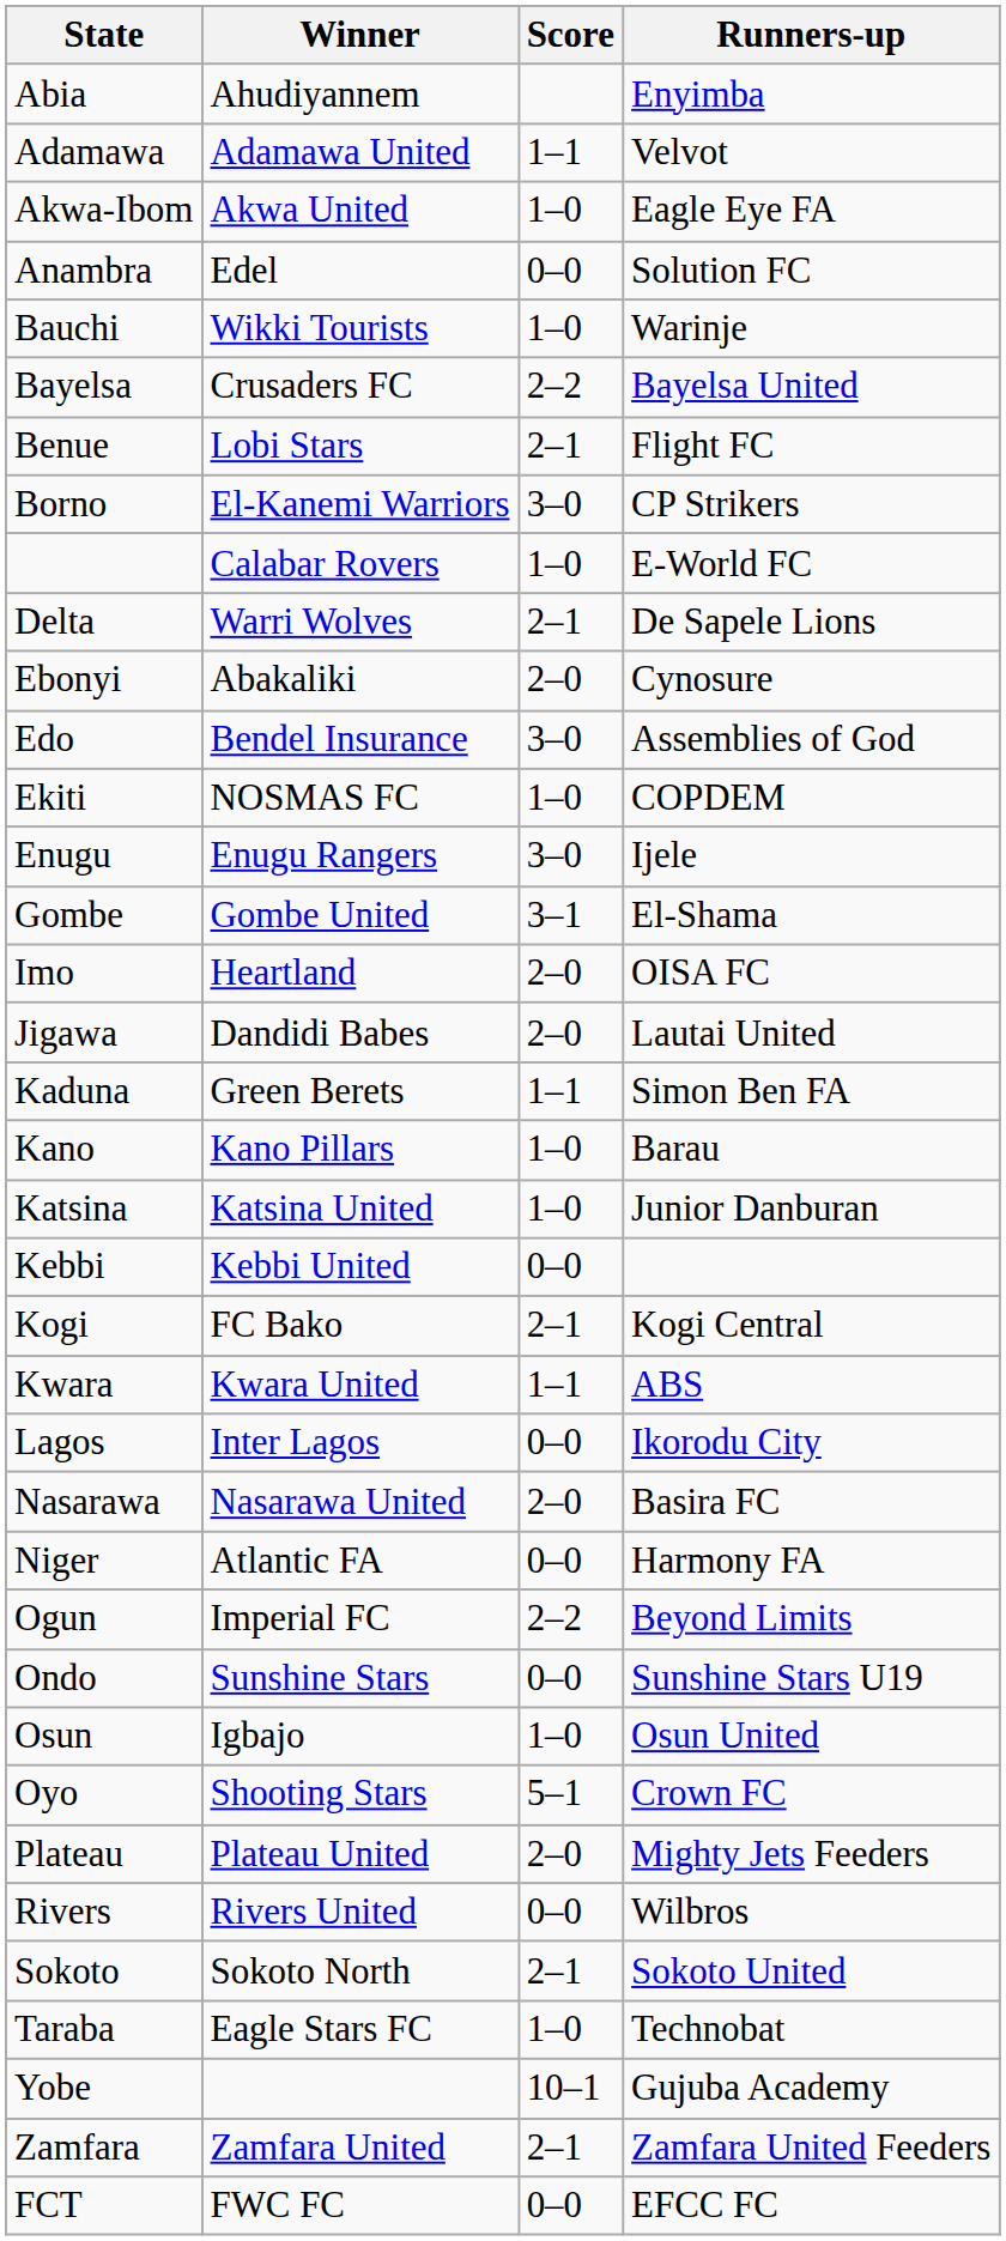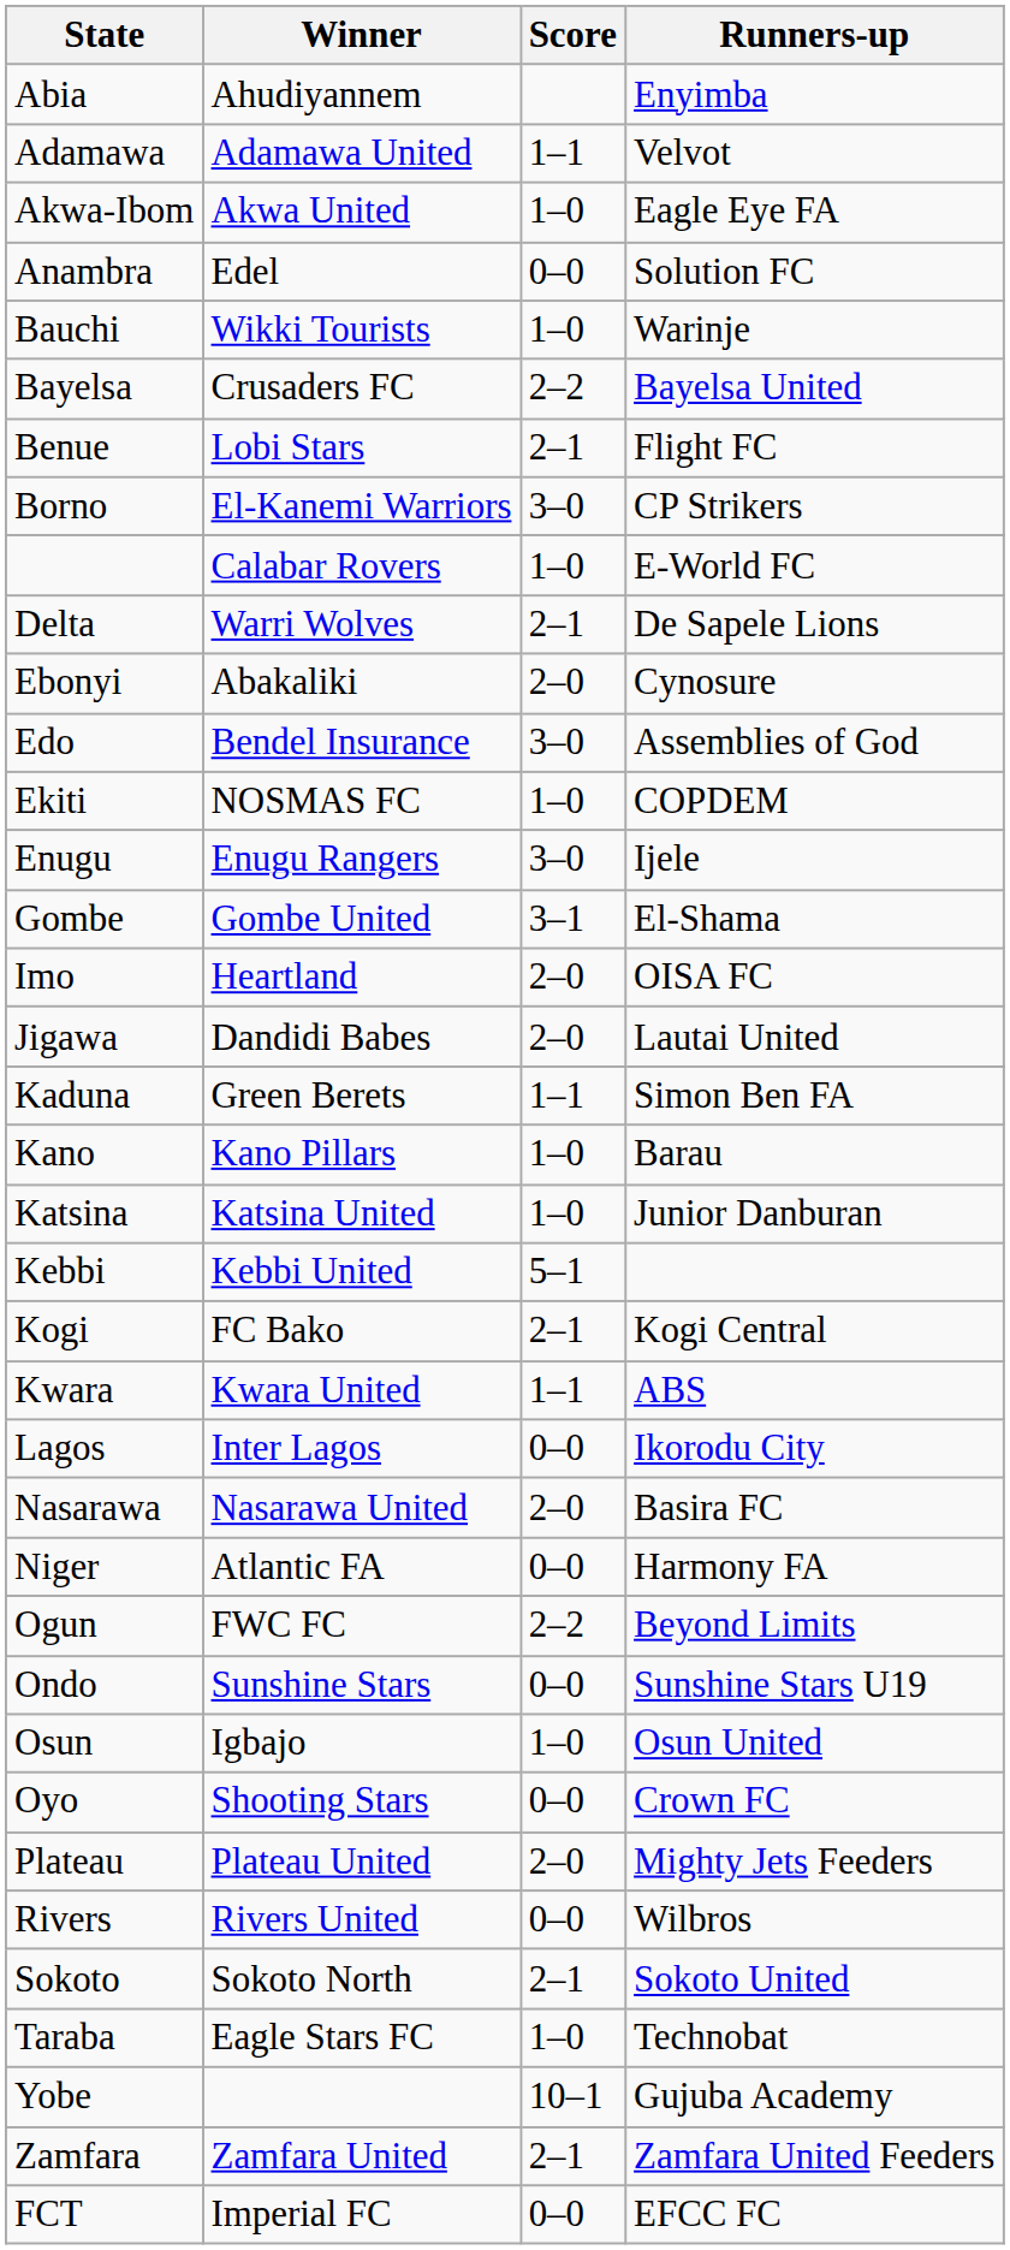Kebbi | Score: 0–0 -> 5–1
Ogun | Winner: Imperial FC -> FWC FC
Oyo | Score: 5–1 -> 0–0
FCT | Winner: FWC FC -> Imperial FC
